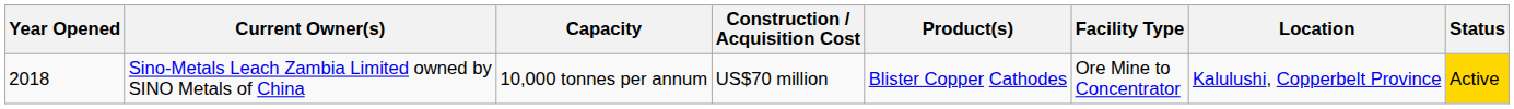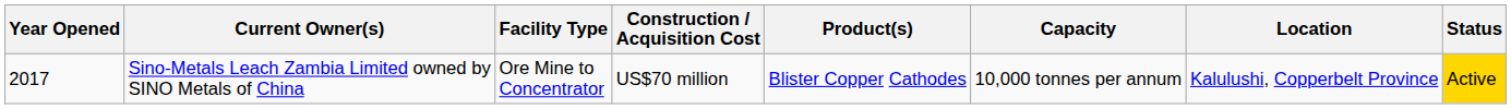columns swapped: Facility Type <-> Capacity
row 2 | Year Opened: 2018 -> 2017
